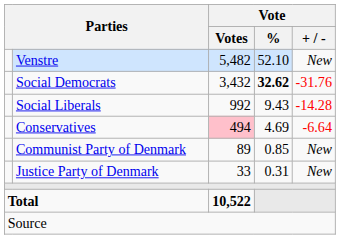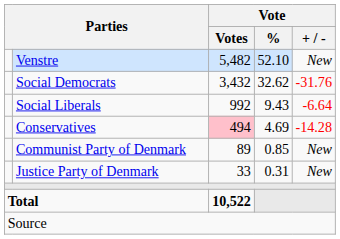Social Democrats | Vote / %: bold -> normal
Social Liberals | Vote / + / -: -14.28 -> -6.64
Conservatives | Vote / + / -: -6.64 -> -14.28
